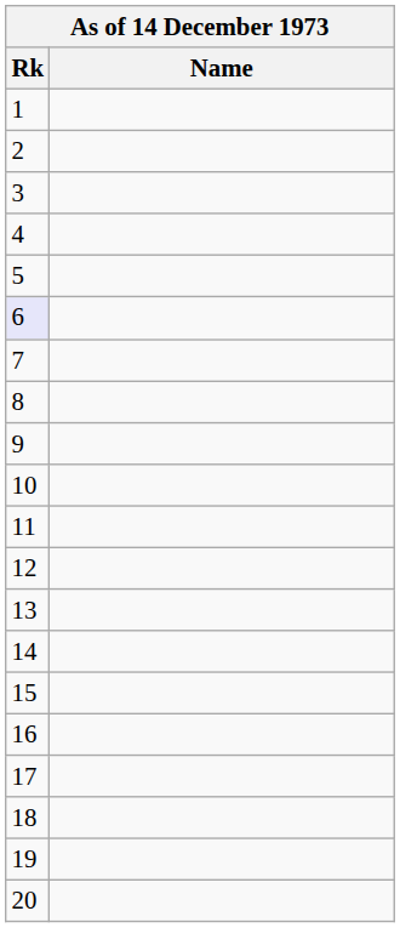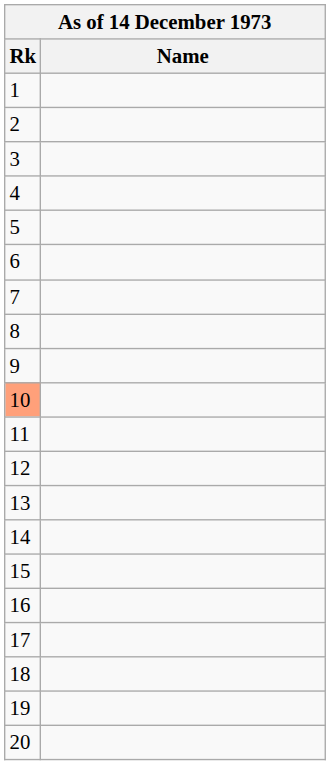6 | Rk: lavender background -> no background
10 | Rk: no background -> lightsalmon background
